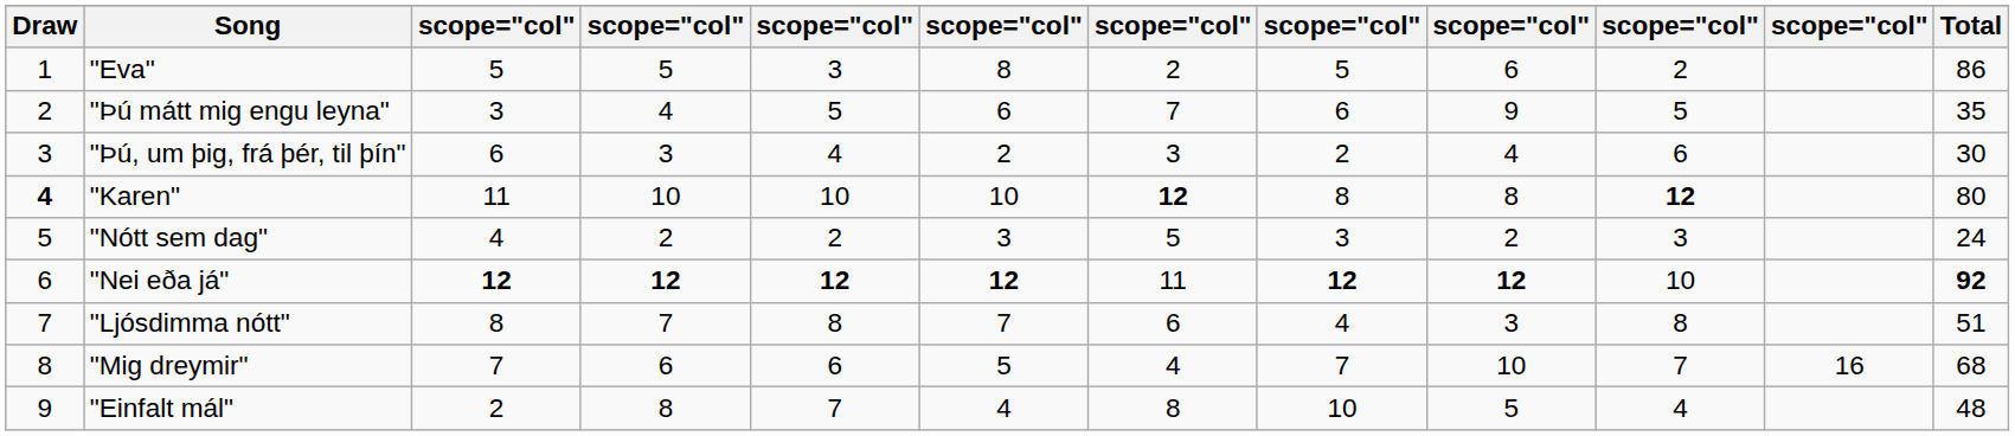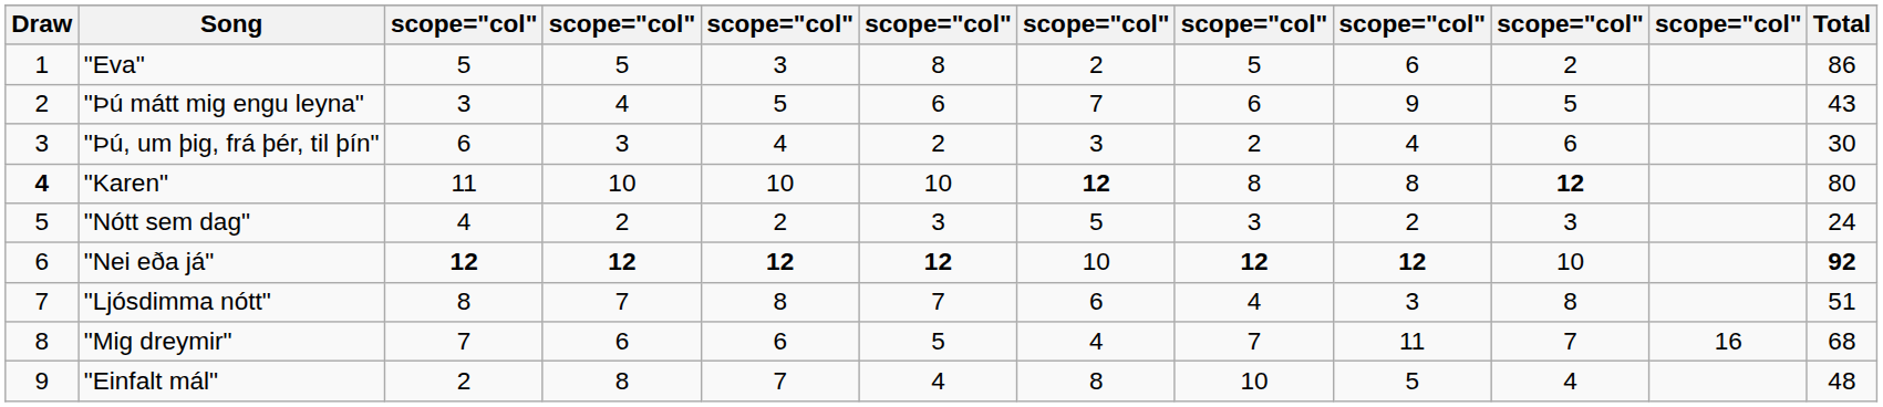"Þú mátt mig engu leyna" | Total: 35 -> 43
"Nei eða já" | column 7: 11 -> 10
"Mig dreymir" | column 9: 10 -> 11
